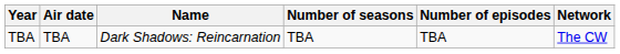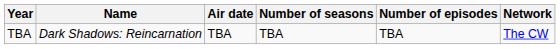columns swapped: Name <-> Air date
